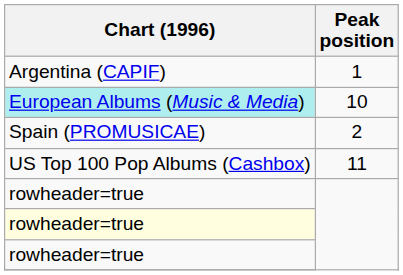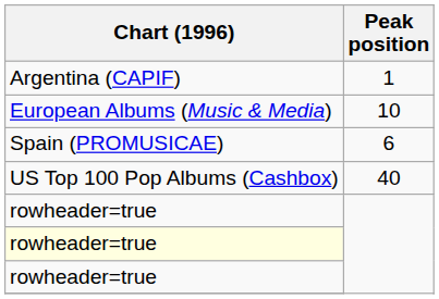row 3 | Chart (1996): paleturquoise background -> no background
row 4 | Peak position: 2 -> 6
row 5 | Peak position: 11 -> 40
